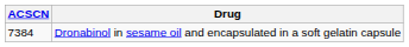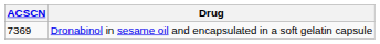row 2 | ACSCN: 7384 -> 7369
